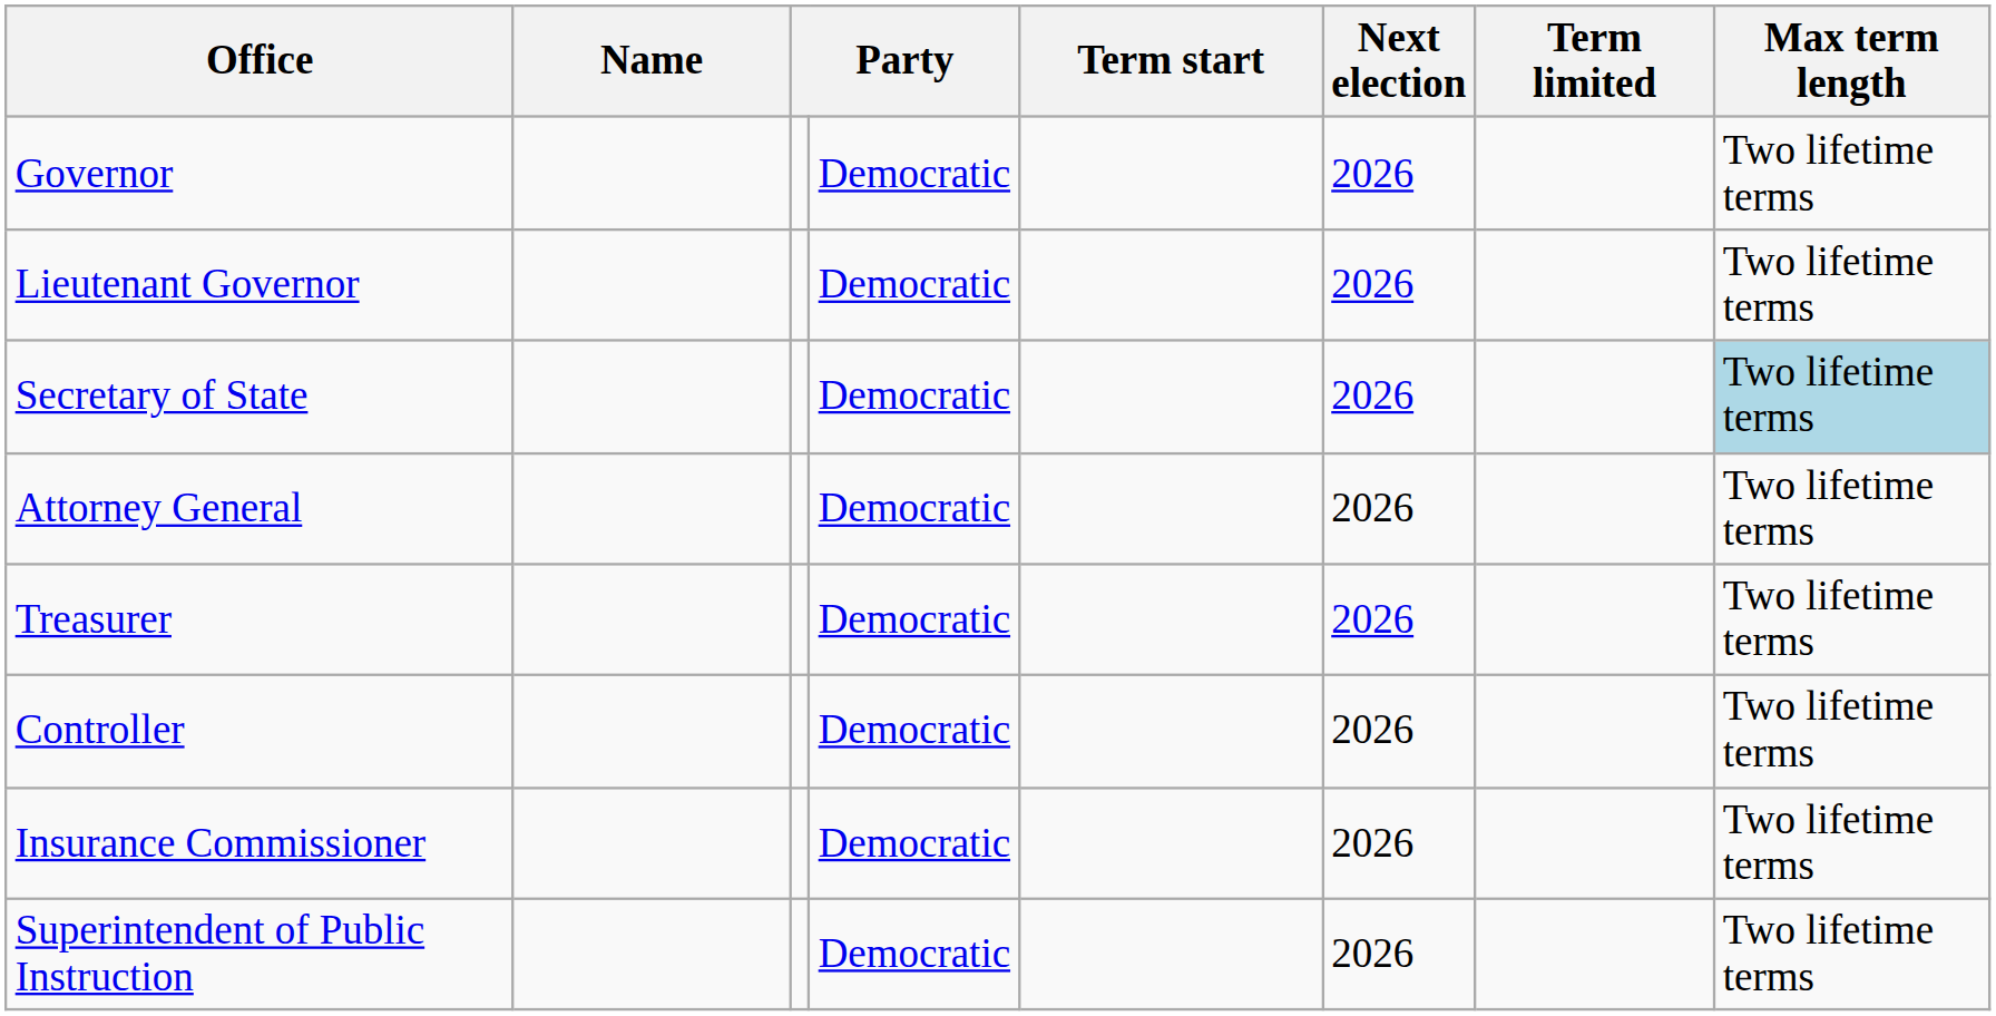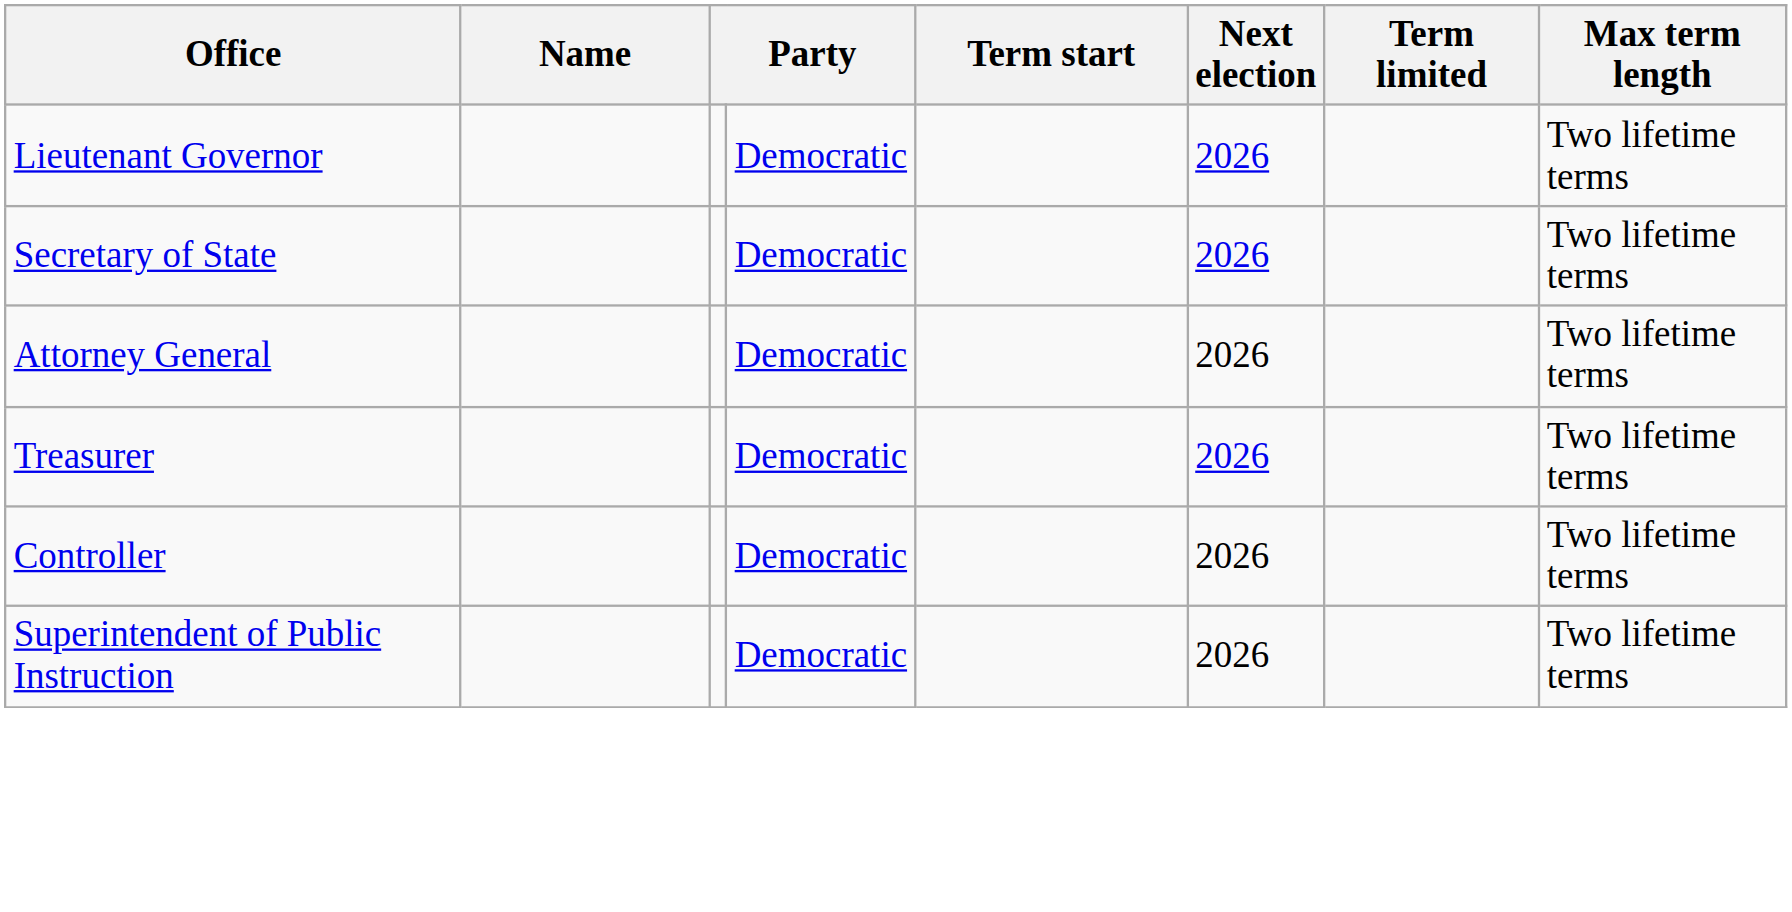- row: Governor | Democratic | 2026 | Two lifetime terms
Secretary of State | Max term length: lightblue background -> no background
- row: Insurance Commissioner | Democratic | 2026 | Two lifetime terms
